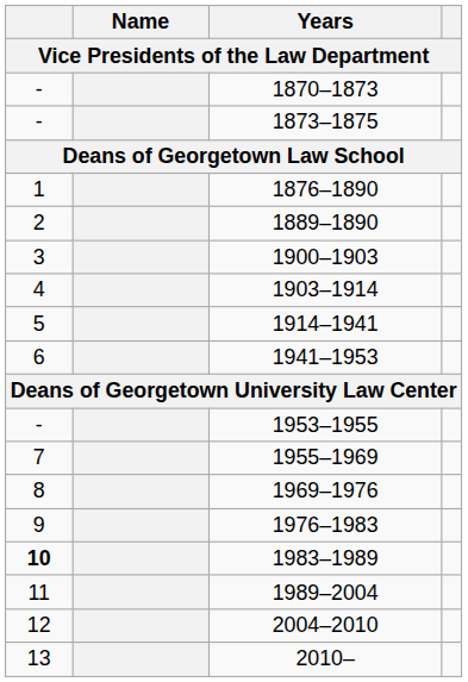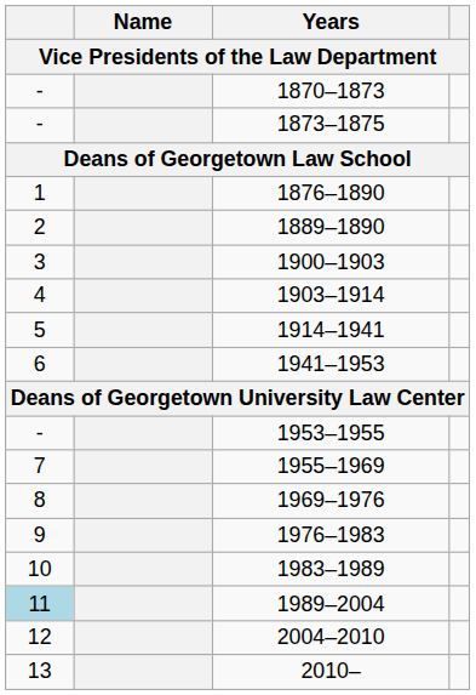1983–1989 | column 1: bold -> normal
1989–2004 | column 1: no background -> lightblue background
